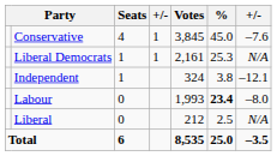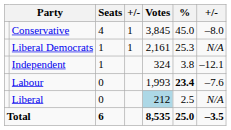Conservative | column 7: –7.6 -> –8.0
Labour | column 7: –8.0 -> –7.6
Liberal | Votes: no background -> lightblue background
